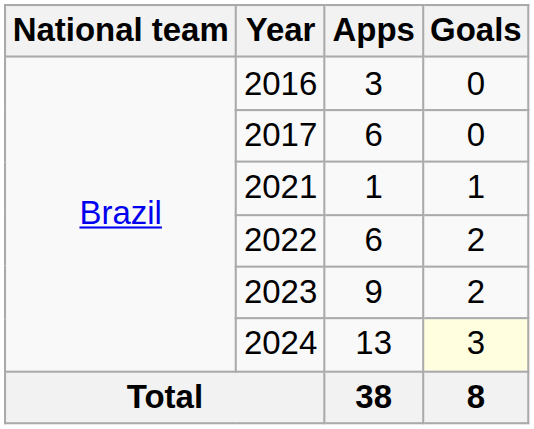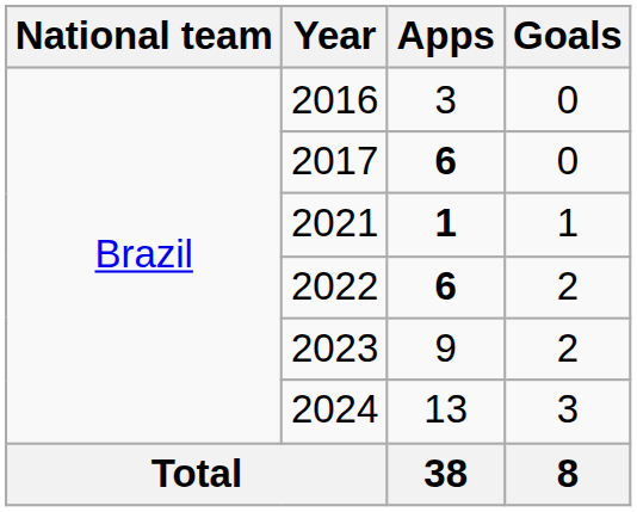2017 | Apps: normal -> bold
2021 | Apps: normal -> bold
2022 | Apps: normal -> bold
2024 | Goals: lightyellow background -> no background
